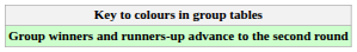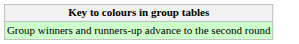row 2 | column 1: bold -> normal
